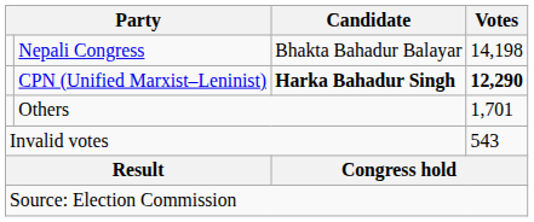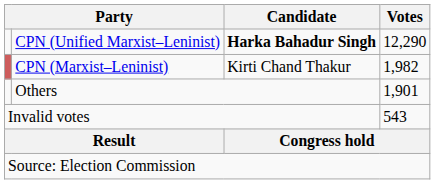- row: Nepali Congress | Bhakta Bahadur Balayar | 14,198
CPN (Unified Marxist–Leninist) | Votes: bold -> normal
+ row: CPN (Marxist–Leninist) | Kirti Chand Thakur | 1,982
Others | Votes: 1,701 -> 1,901
